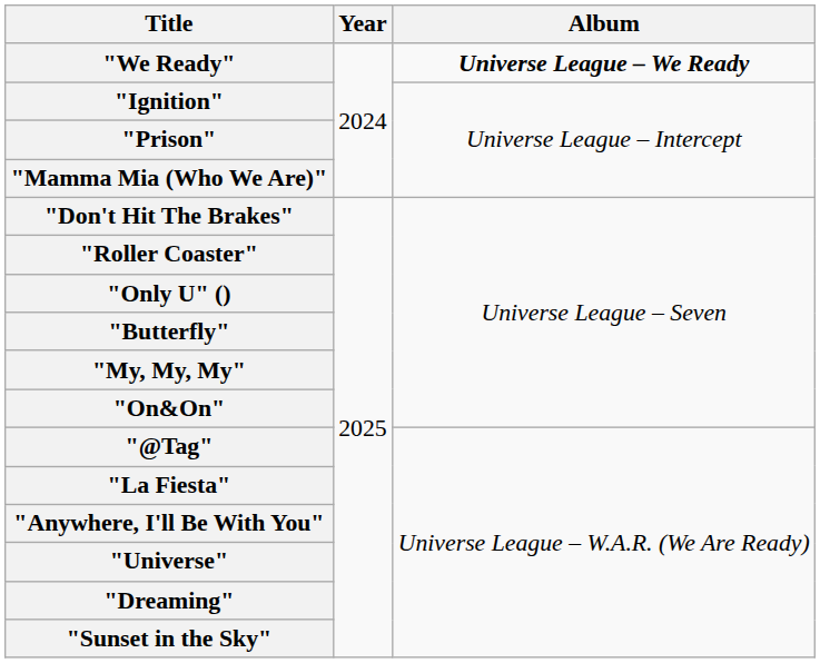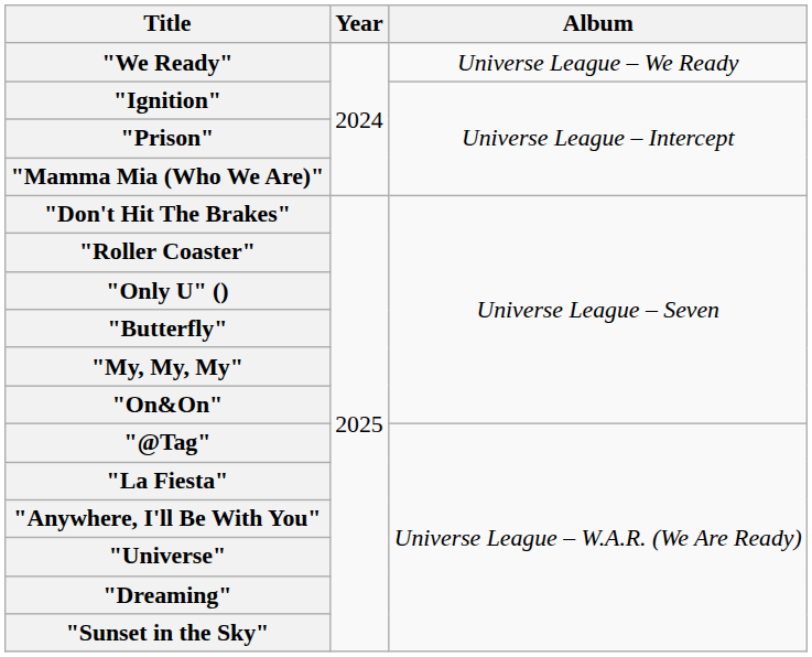"We Ready" | Album: bold -> normal
